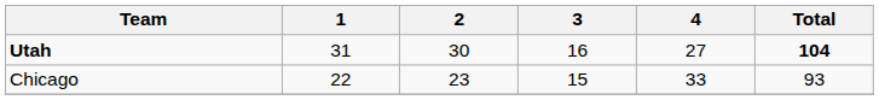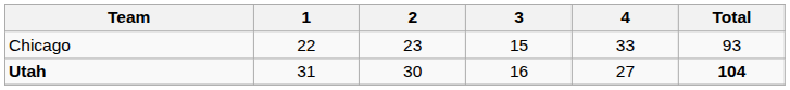rows swapped: Chicago <-> Utah
